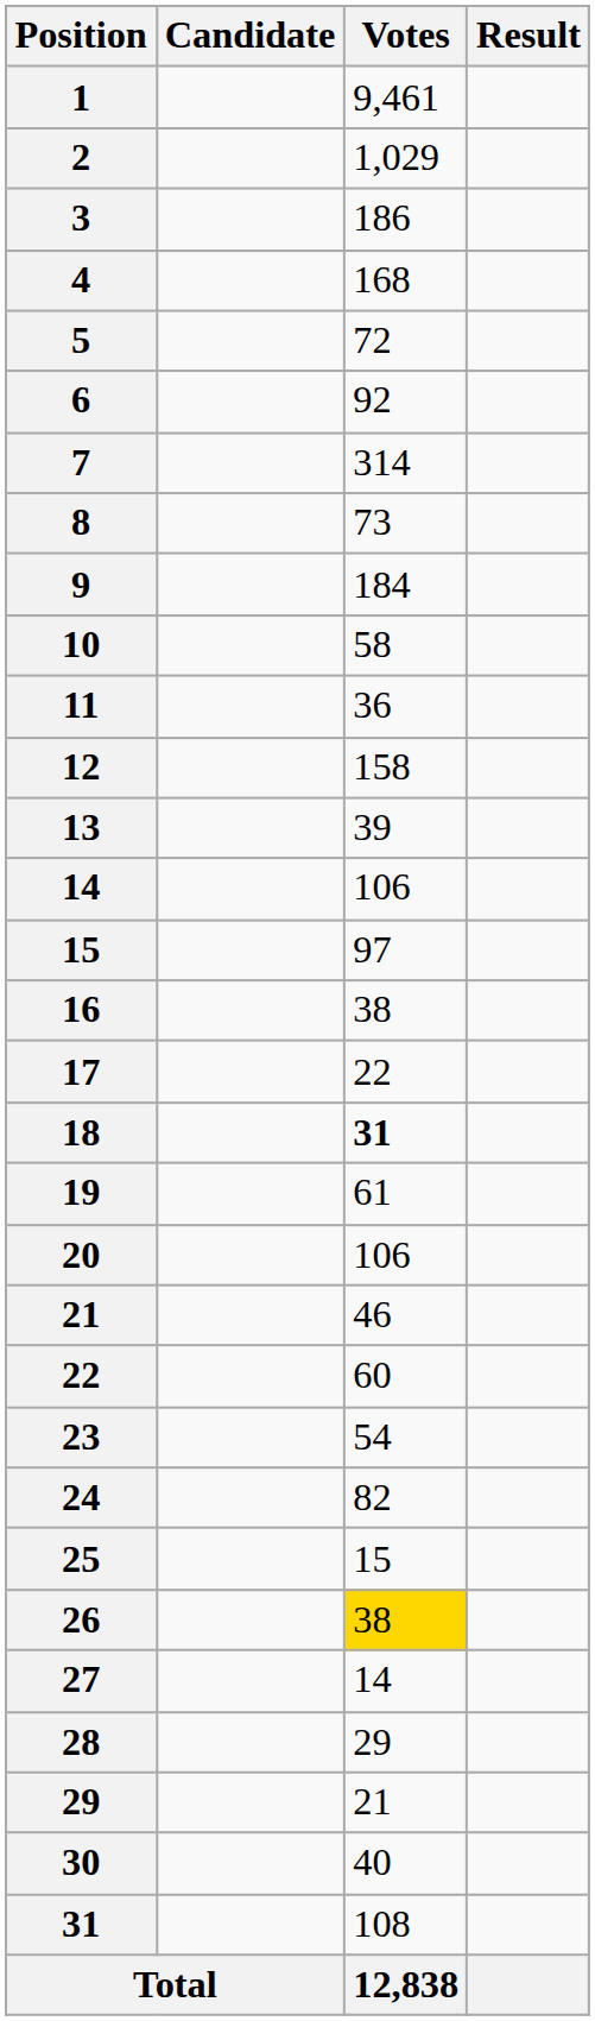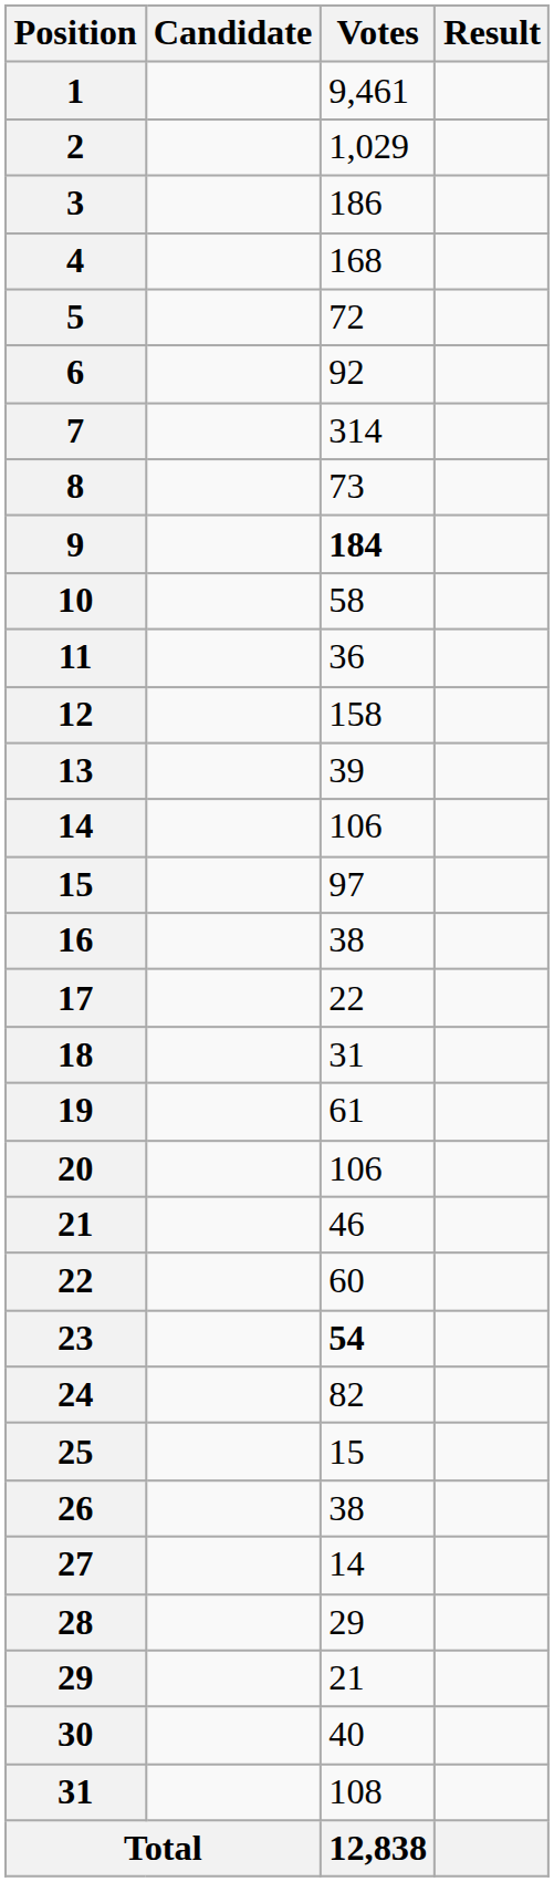9 | Votes: normal -> bold
18 | Votes: bold -> normal
23 | Votes: normal -> bold
26 | Votes: gold background -> no background
